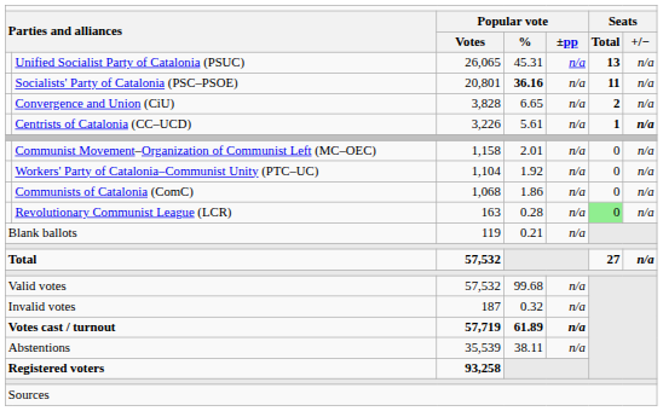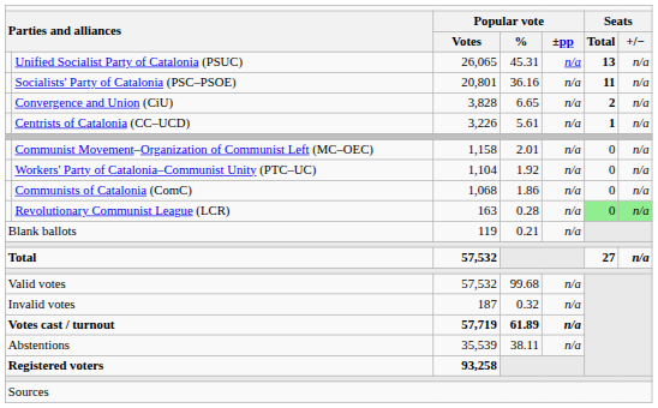Socialists' Party of Catalonia (PSC–PSOE) | column 4: bold -> normal
Centrists of Catalonia (CC–UCD) | column 7: bold -> normal
Revolutionary Communist League (LCR) | column 7: no background -> lightgreen background
